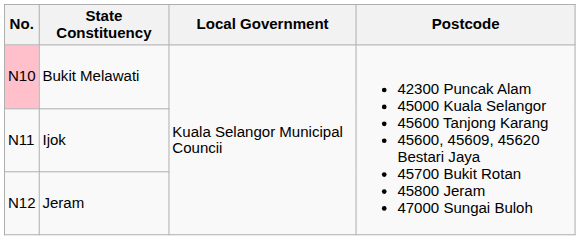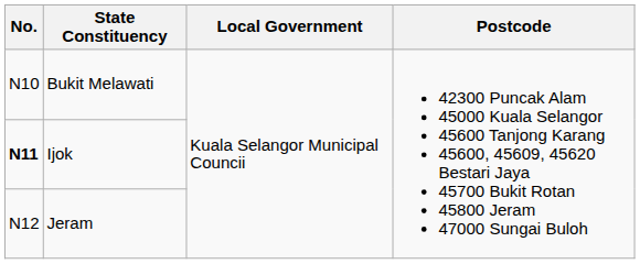Bukit Melawati | No.: pink background -> no background
Ijok | No.: normal -> bold
